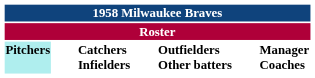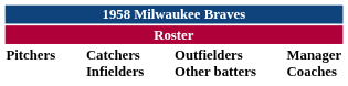Pitchers | column 1: paleturquoise background -> no background
